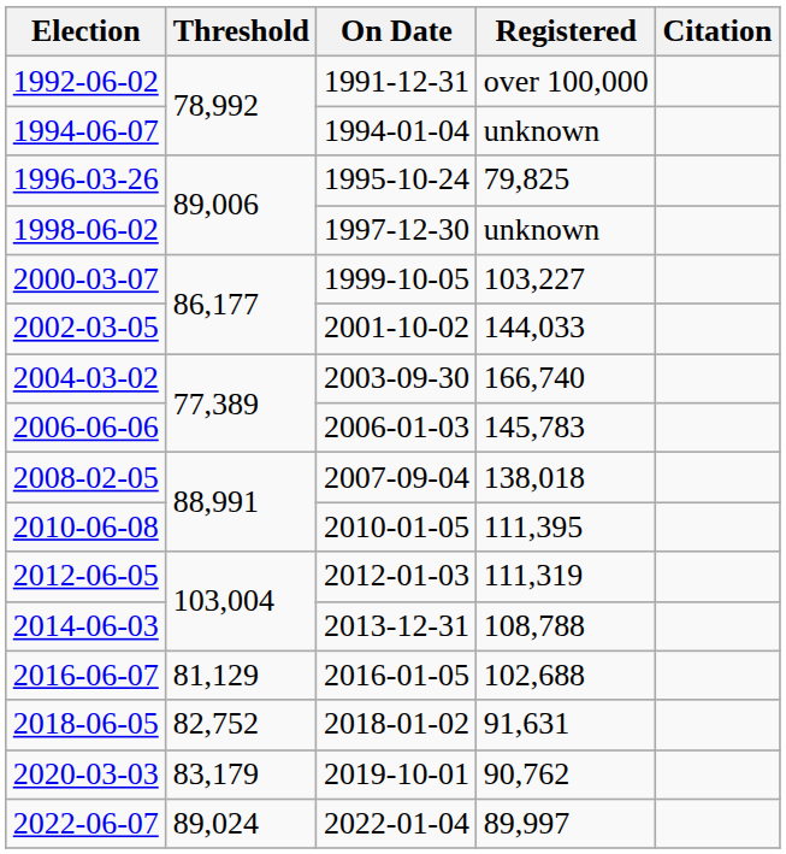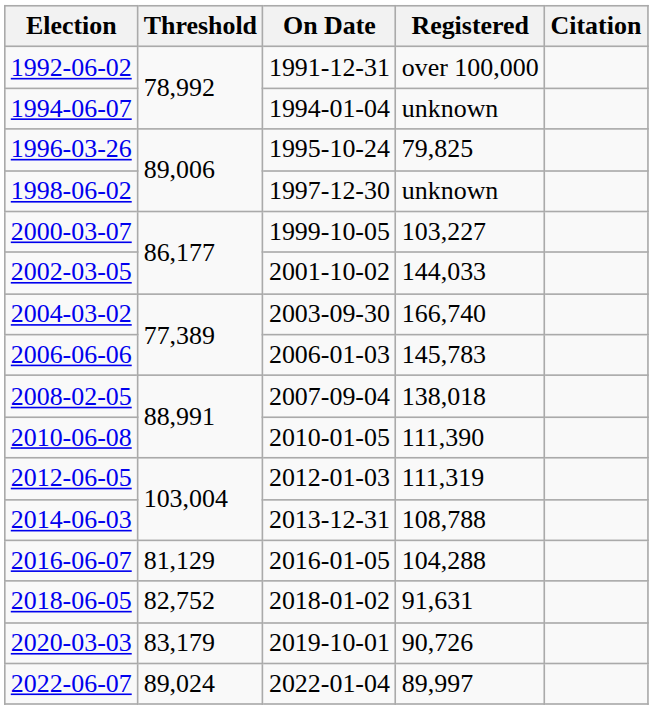2010-06-08 | Registered: 111,395 -> 111,390
2016-06-07 | Registered: 102,688 -> 104,288
2020-03-03 | Registered: 90,762 -> 90,726
